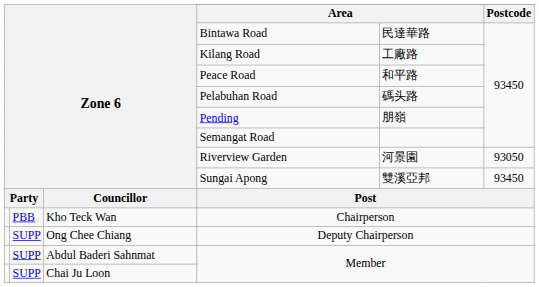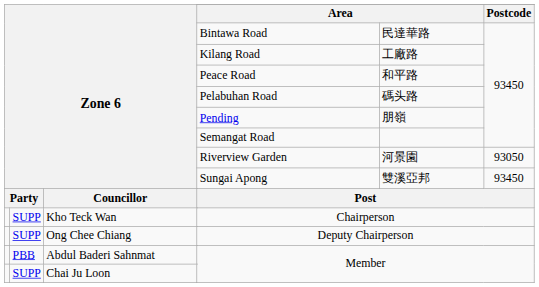Kho Teck Wan | column 2: PBB -> SUPP
Abdul Baderi Sahnmat | column 2: SUPP -> PBB
